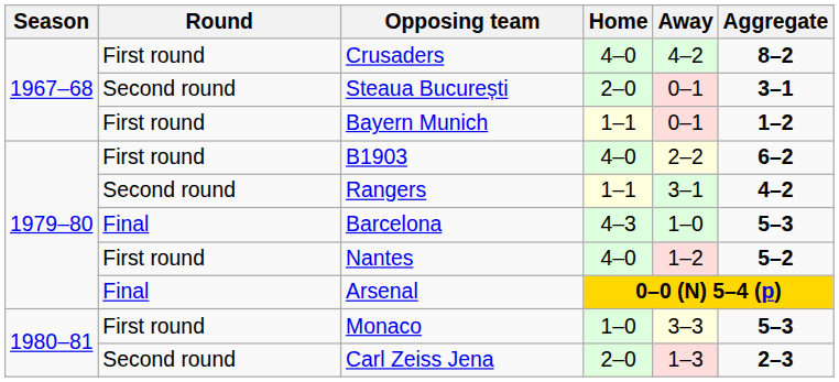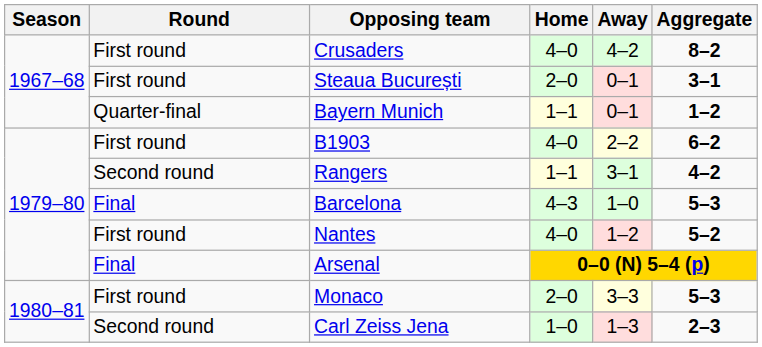Steaua București | Round: Second round -> First round
Bayern Munich | Round: First round -> Quarter-final
Monaco | Home: 1–0 -> 2–0
Carl Zeiss Jena | Home: 2–0 -> 1–0
